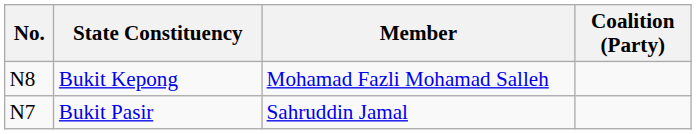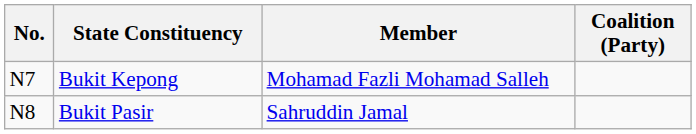Bukit Kepong | No.: N8 -> N7
Bukit Pasir | No.: N7 -> N8
